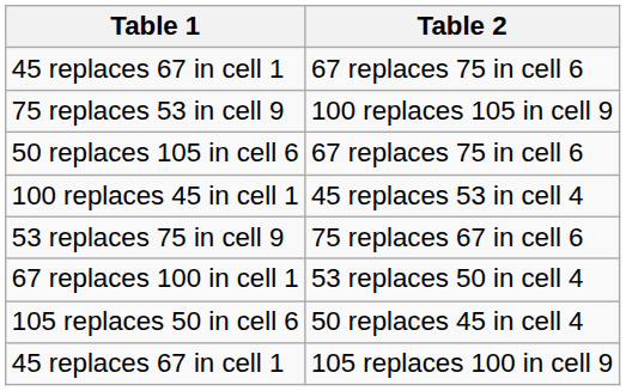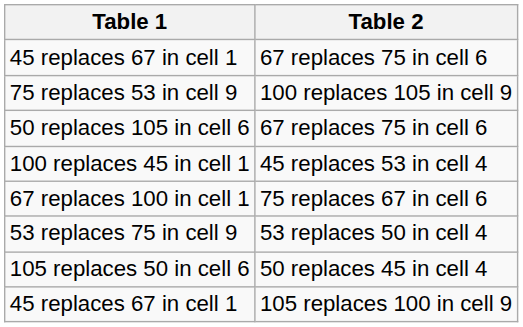row 6 | Table 1: 53 replaces 75 in cell 9 -> 67 replaces 100 in cell 1
row 7 | Table 1: 67 replaces 100 in cell 1 -> 53 replaces 75 in cell 9
